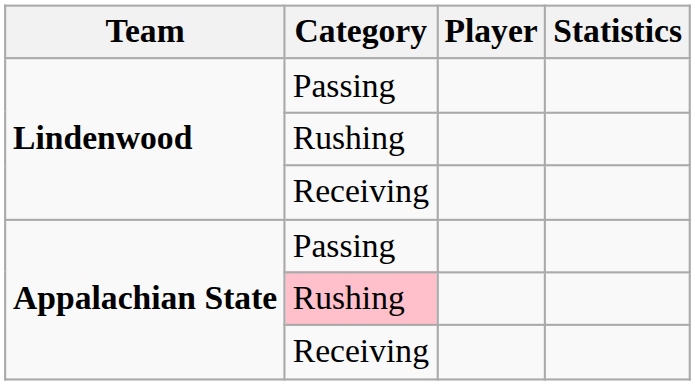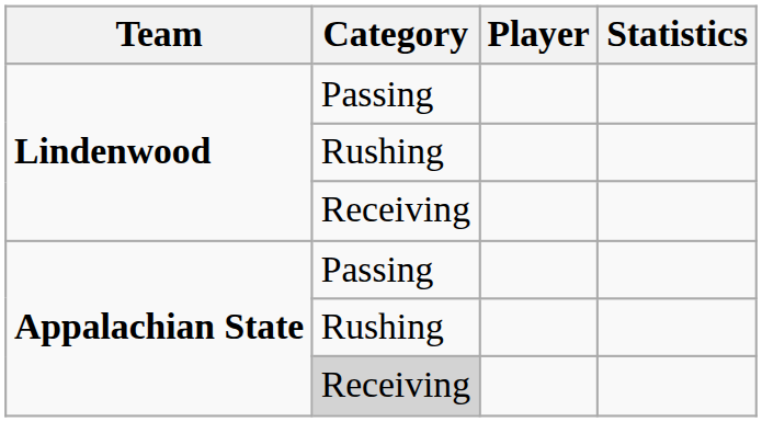Appalachian State / Rushing | Category: pink background -> no background
Appalachian State / Receiving | Category: no background -> lightgrey background
